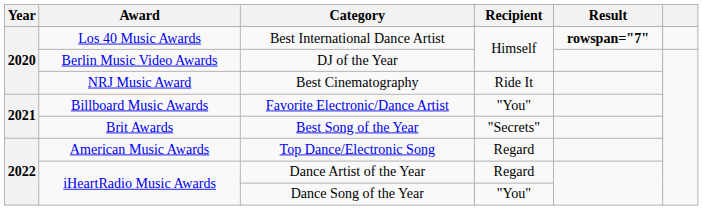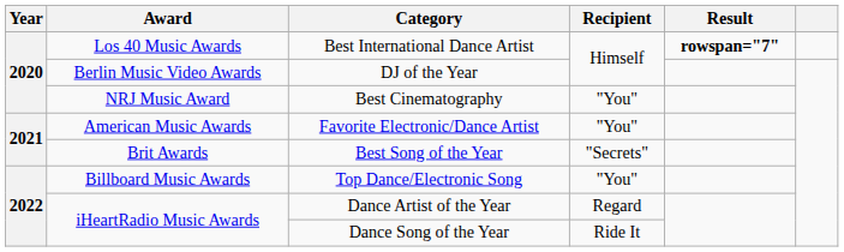Best Cinematography | Recipient: Ride It -> "You"
Favorite Electronic/Dance Artist | Award: Billboard Music Awards -> American Music Awards
Top Dance/Electronic Song | Award: American Music Awards -> Billboard Music Awards
Top Dance/Electronic Song | Recipient: Regard -> "You"
Dance Song of the Year | Recipient: "You" -> Ride It
